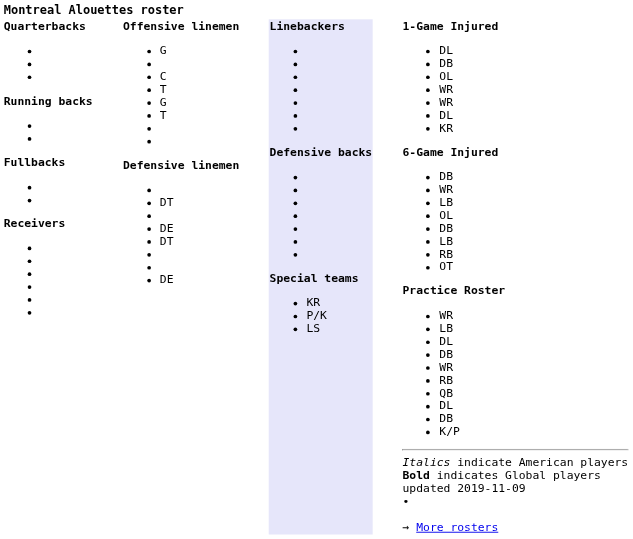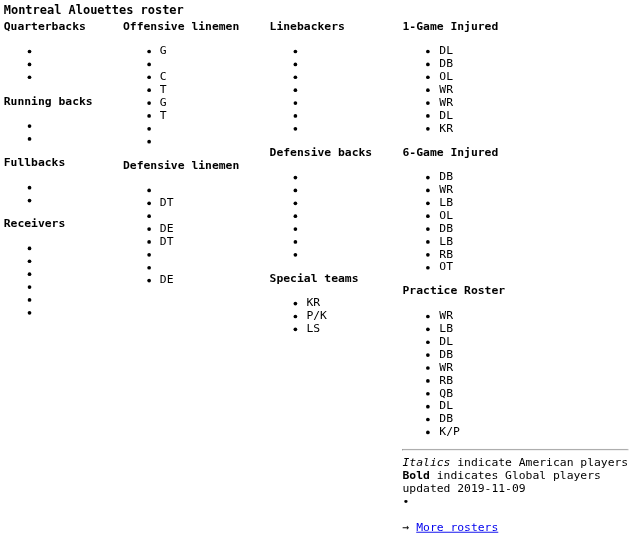Quarterbacks Running backs Fullbacks Receivers | column 3: lavender background -> no background
